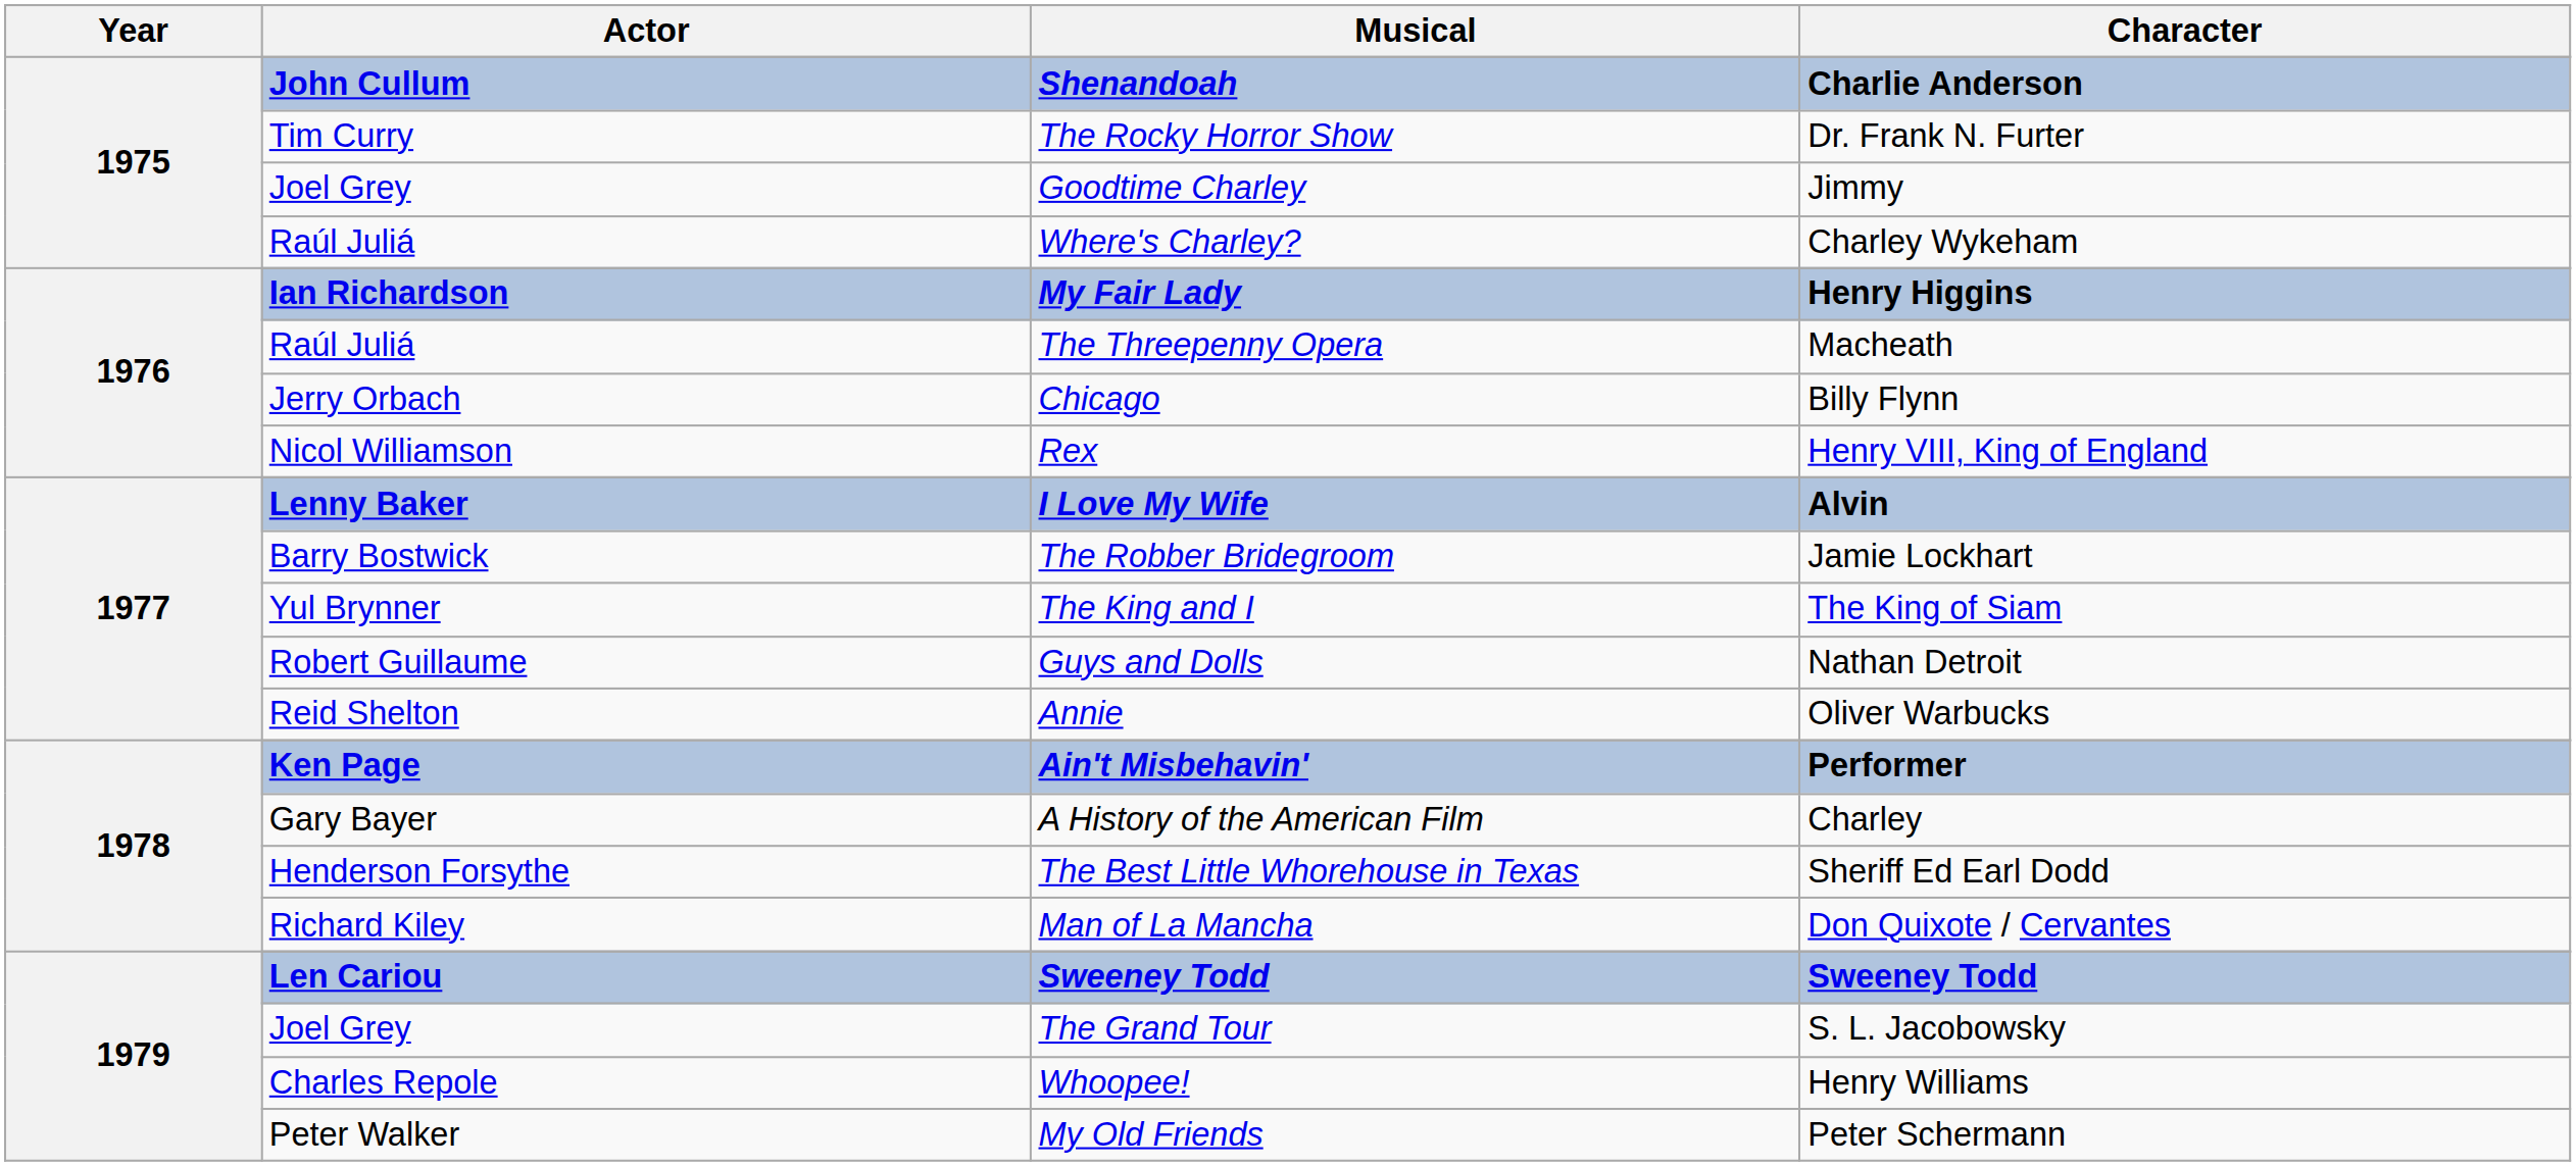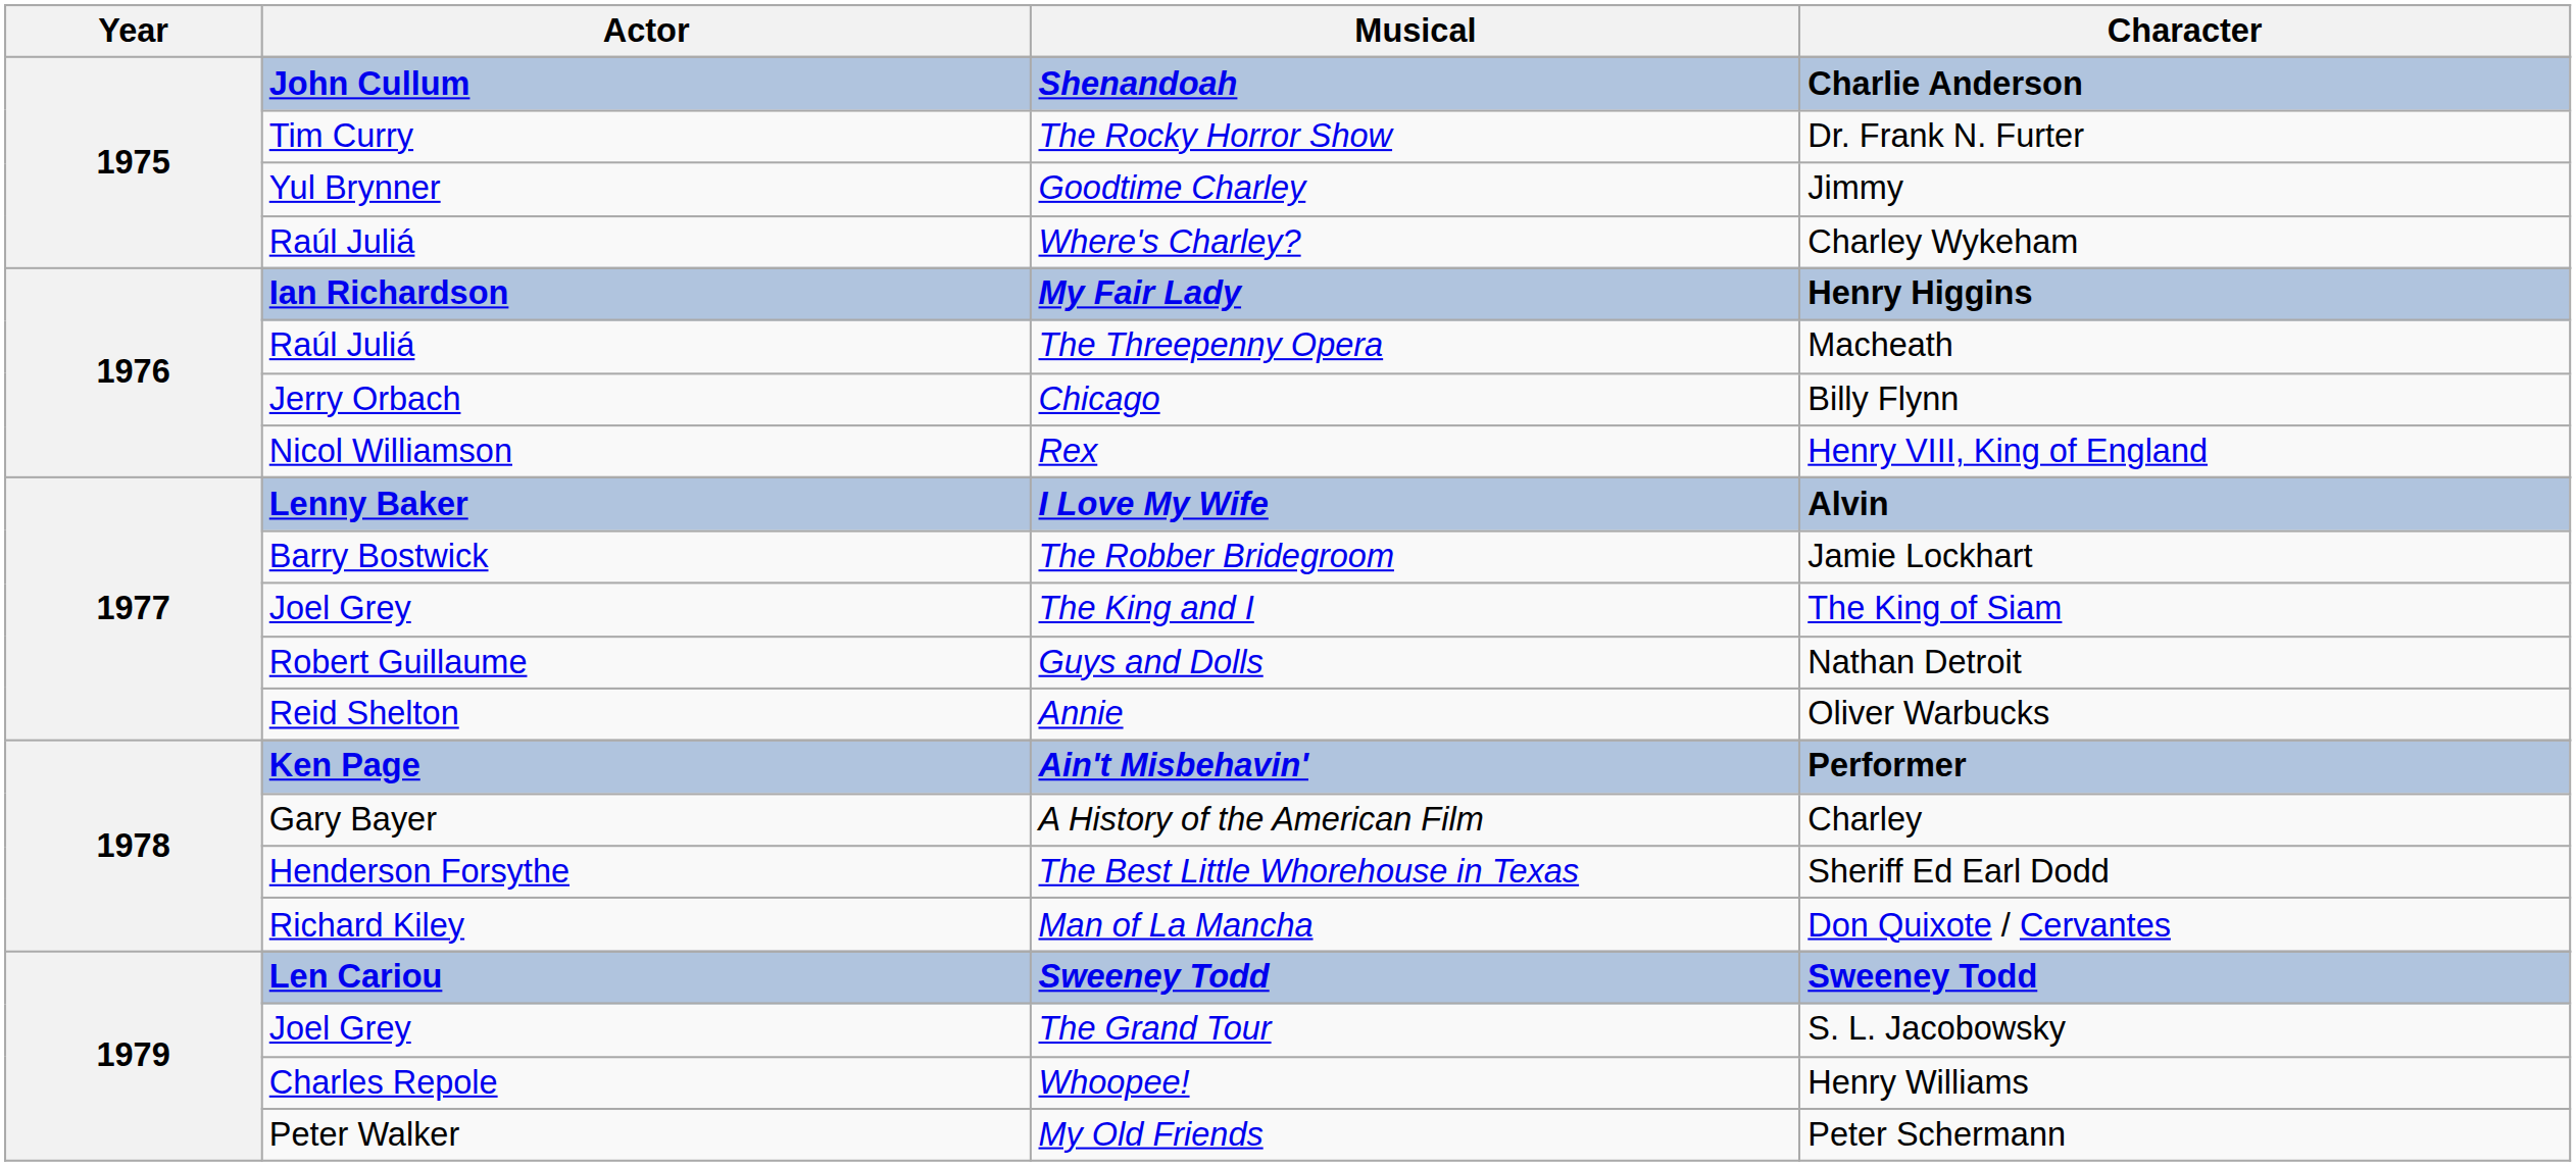Goodtime Charley | Actor: Joel Grey -> Yul Brynner
The King and I | Actor: Yul Brynner -> Joel Grey
